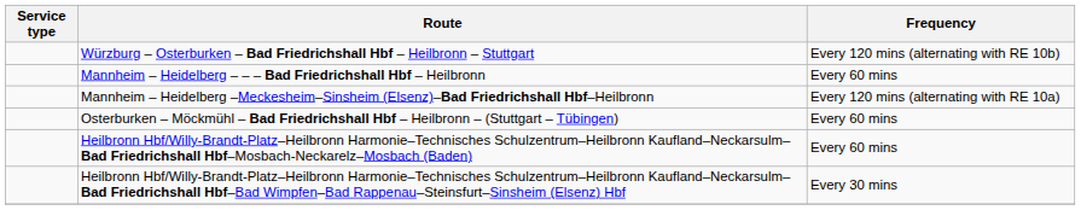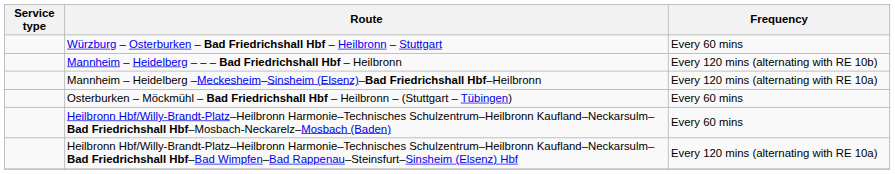row 2 | Frequency: Every 120 mins (alternating with RE 10b) -> Every 60 mins
row 3 | Frequency: Every 60 mins -> Every 120 mins (alternating with RE 10b)
row 7 | Frequency: Every 30 mins -> Every 120 mins (alternating with RE 10a)
